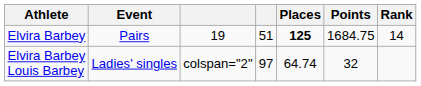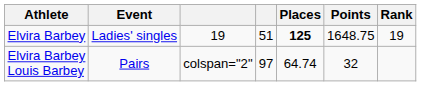Elvira Barbey | Event: Pairs -> Ladies' singles
Elvira Barbey | Points: 1684.75 -> 1648.75
Elvira Barbey | Rank: 14 -> 19
Elvira Barbey Louis Barbey | Event: Ladies' singles -> Pairs
